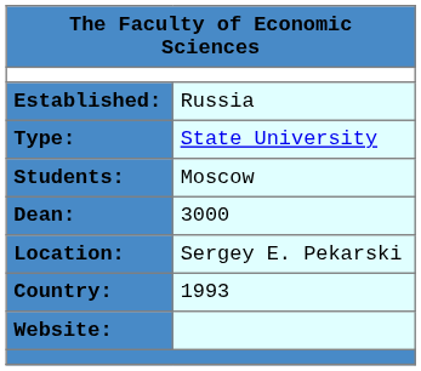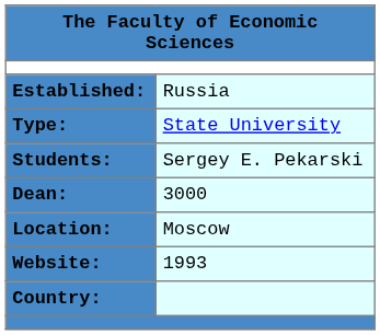row 5 | column 2: Moscow -> Sergey E. Pekarski
row 7 | column 2: Sergey E. Pekarski -> Moscow
row 8 | column 1: Country: -> Website:
row 9 | column 1: Website: -> Country:
